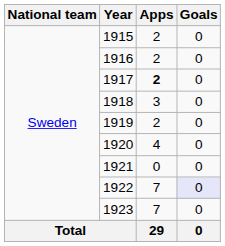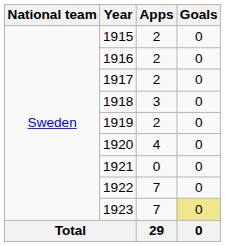1917 | Apps: bold -> normal
1922 | Goals: lavender background -> no background
1923 | Goals: no background -> khaki background
